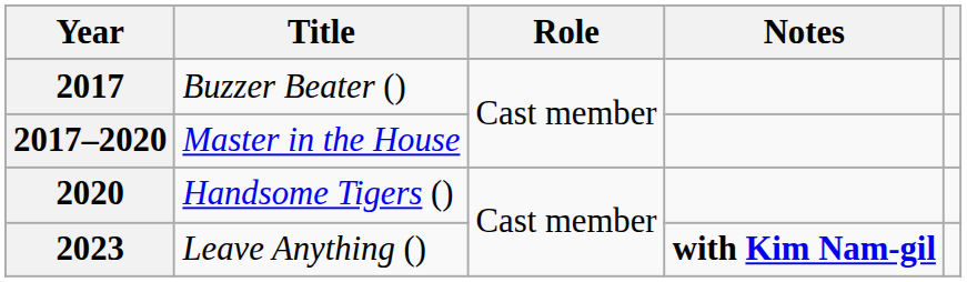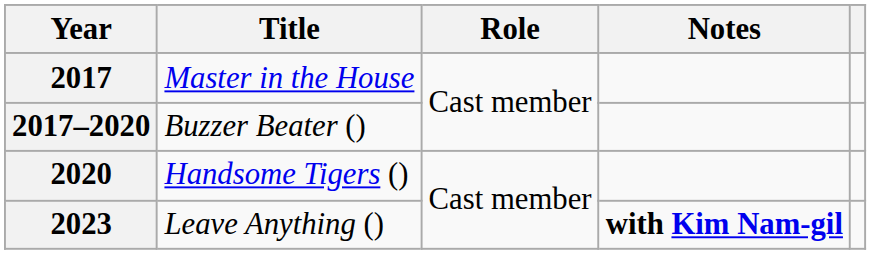2017 | Title: Buzzer Beater () -> Master in the House
2017–2020 | Title: Master in the House -> Buzzer Beater ()
